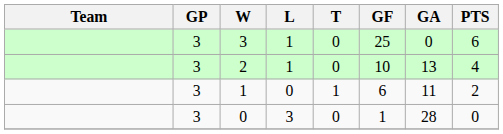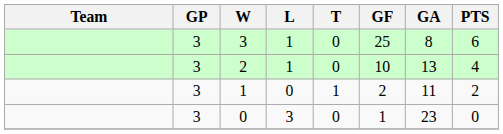row 2 | GA: 0 -> 8
row 4 | GF: 6 -> 2
row 5 | GA: 28 -> 23
